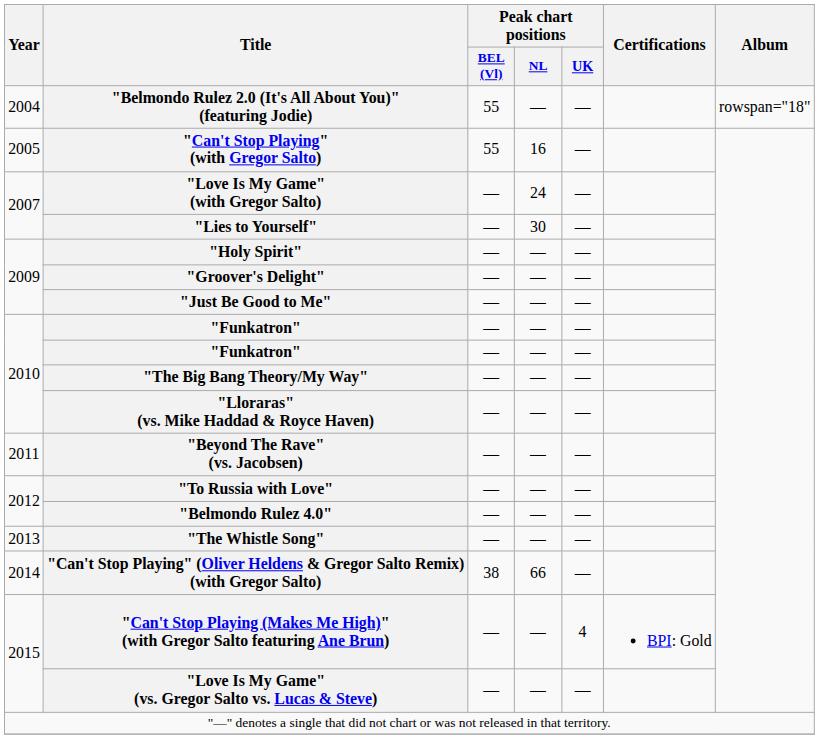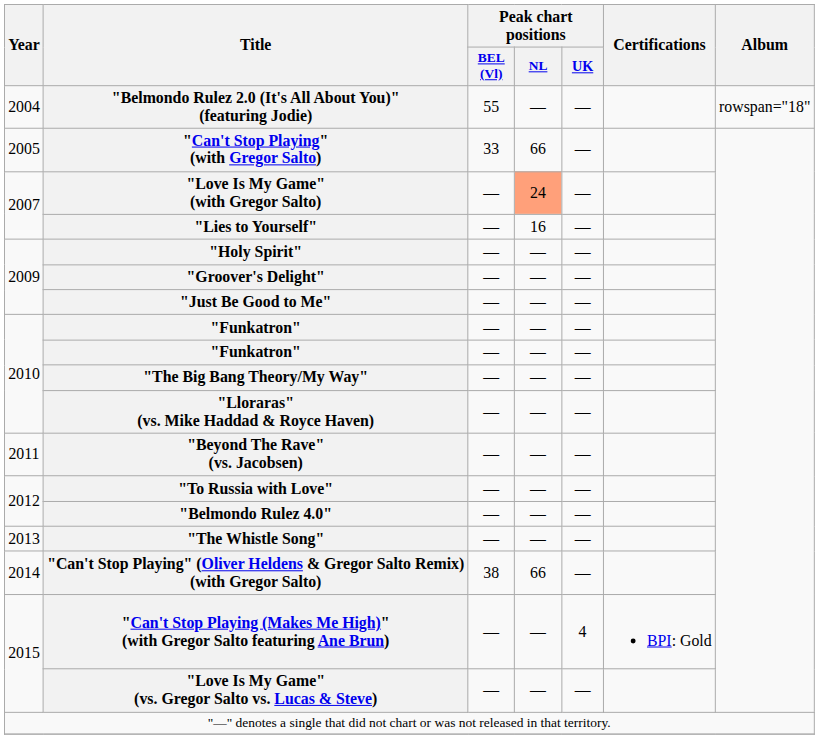"Can't Stop Playing" (with Gregor Salto) | Peak chart positions / BEL (Vl): 55 -> 33
"Can't Stop Playing" (with Gregor Salto) | Peak chart positions / NL: 16 -> 66
"Love Is My Game" (with Gregor Salto) | Peak chart positions / NL: no background -> lightsalmon background
"Lies to Yourself" | Peak chart positions / NL: 30 -> 16
